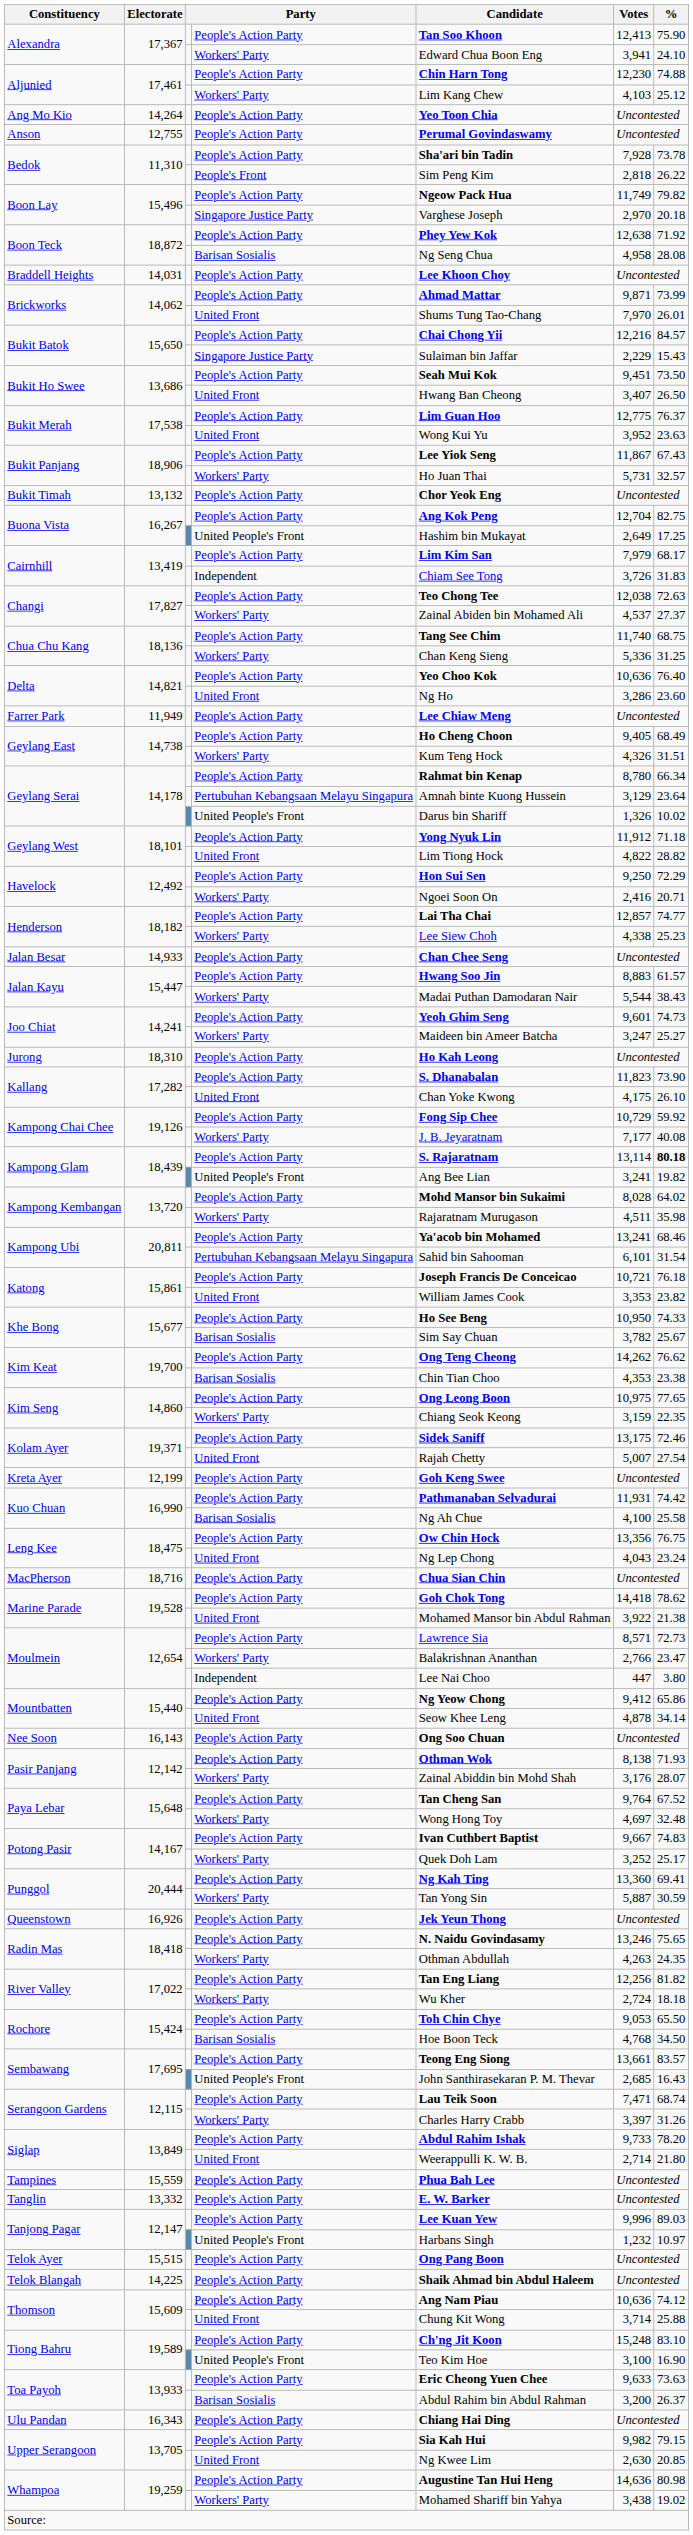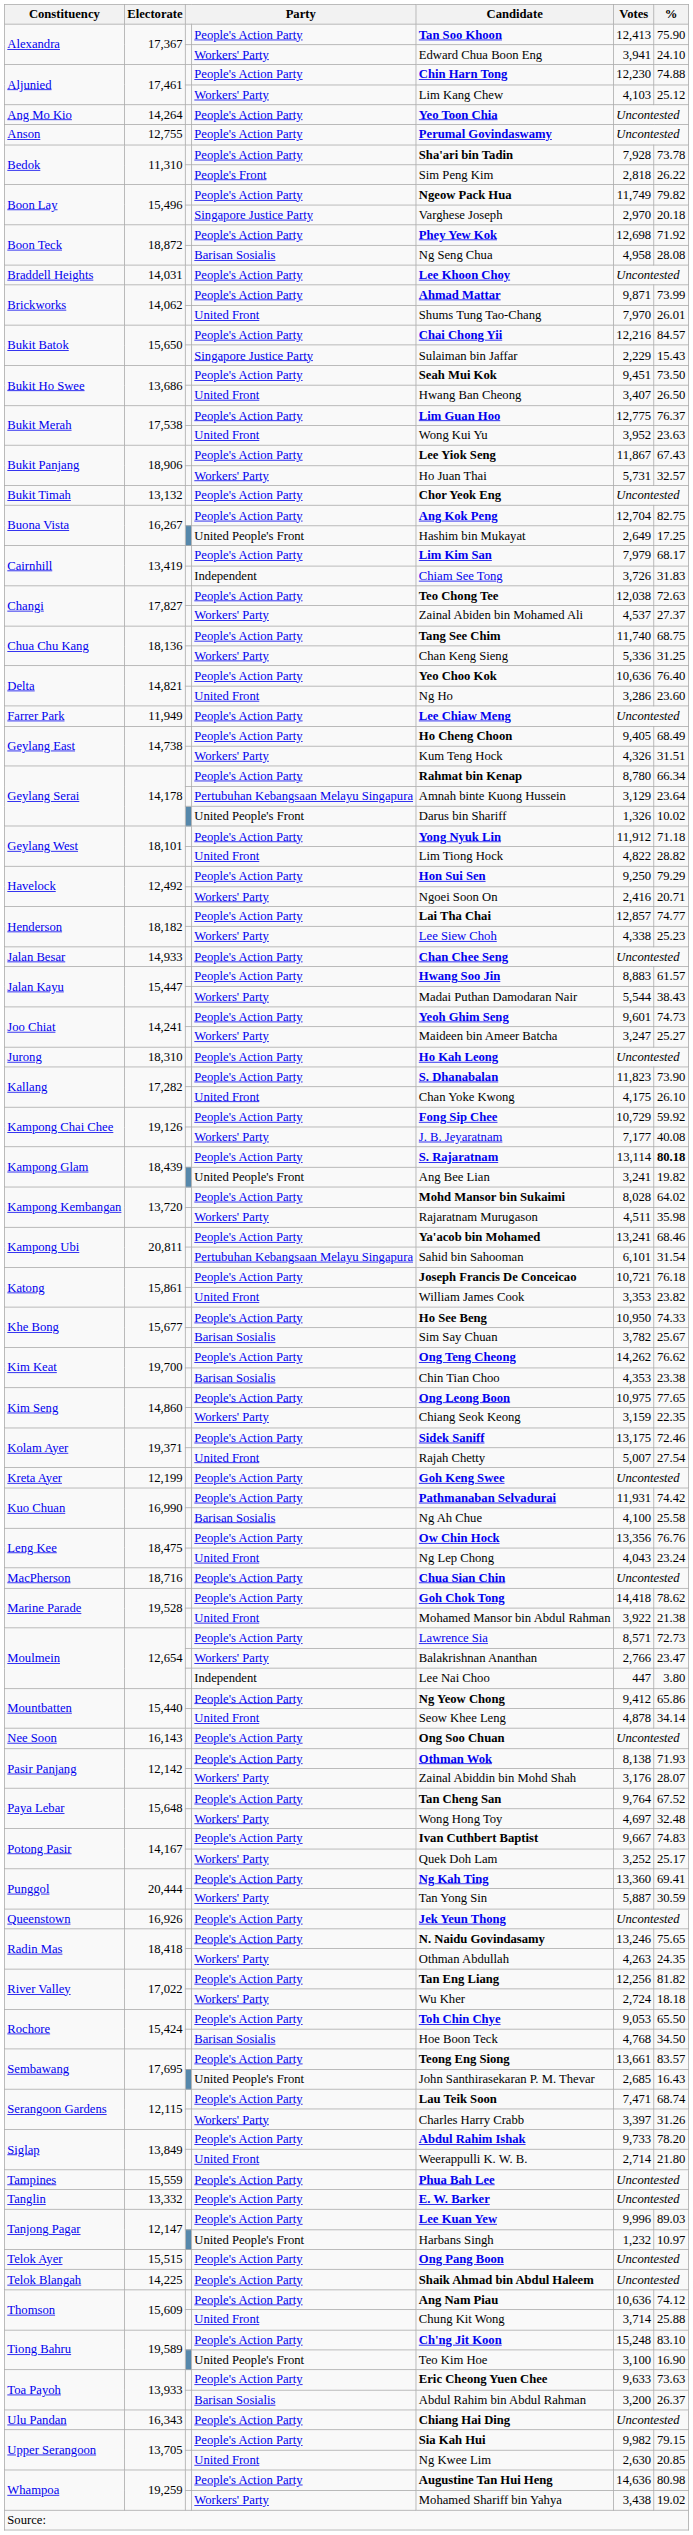Boon Teck / People's Action Party | Votes: 12,638 -> 12,698
Havelock / People's Action Party | %: 72.29 -> 79.29
Leng Kee / People's Action Party | %: 76.75 -> 76.76
